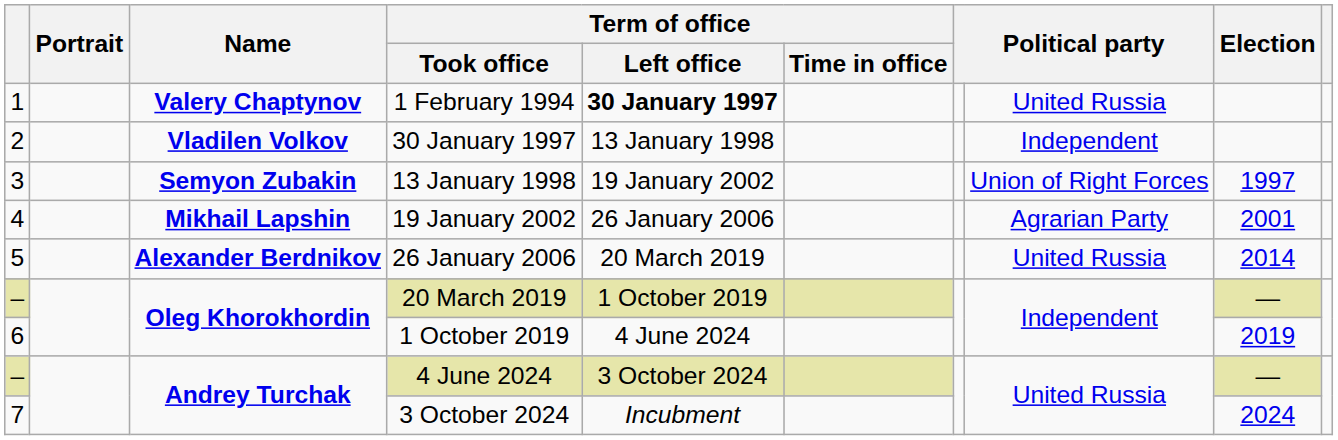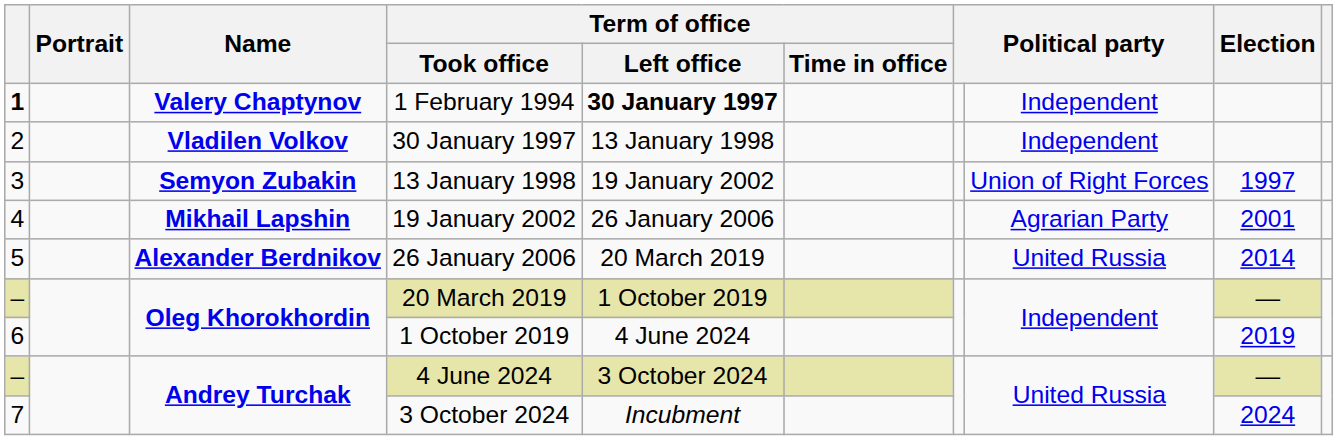1 February 1994 | column 1: normal -> bold
1 February 1994 | column 8: United Russia -> Independent
